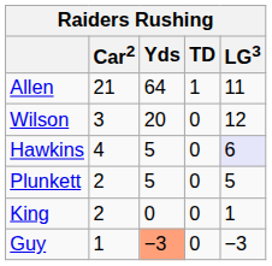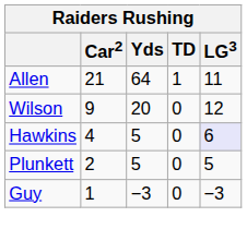Wilson | Car2: 3 -> 9
- row: King | 2 | 0 | 0 | 1
Guy | Yds: lightsalmon background -> no background
